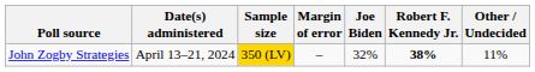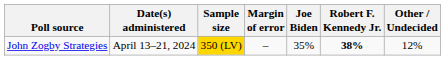John Zogby Strategies | Joe Biden: 32% -> 35%
John Zogby Strategies | Other / Undecided: 11% -> 12%
